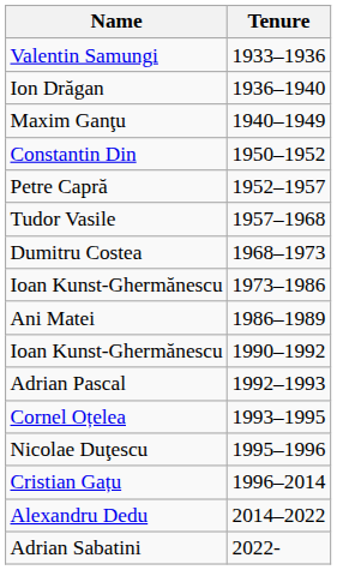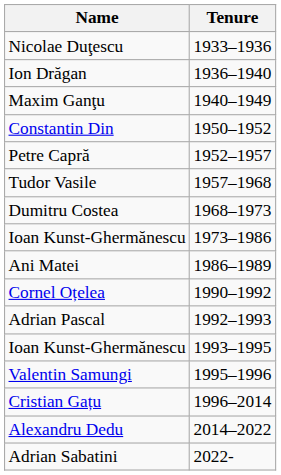row 2 | Name: Valentin Samungi -> Nicolae Duţescu
row 11 | Name: Ioan Kunst-Ghermănescu -> Cornel Oțelea
row 13 | Name: Cornel Oțelea -> Ioan Kunst-Ghermănescu
row 14 | Name: Nicolae Duţescu -> Valentin Samungi
